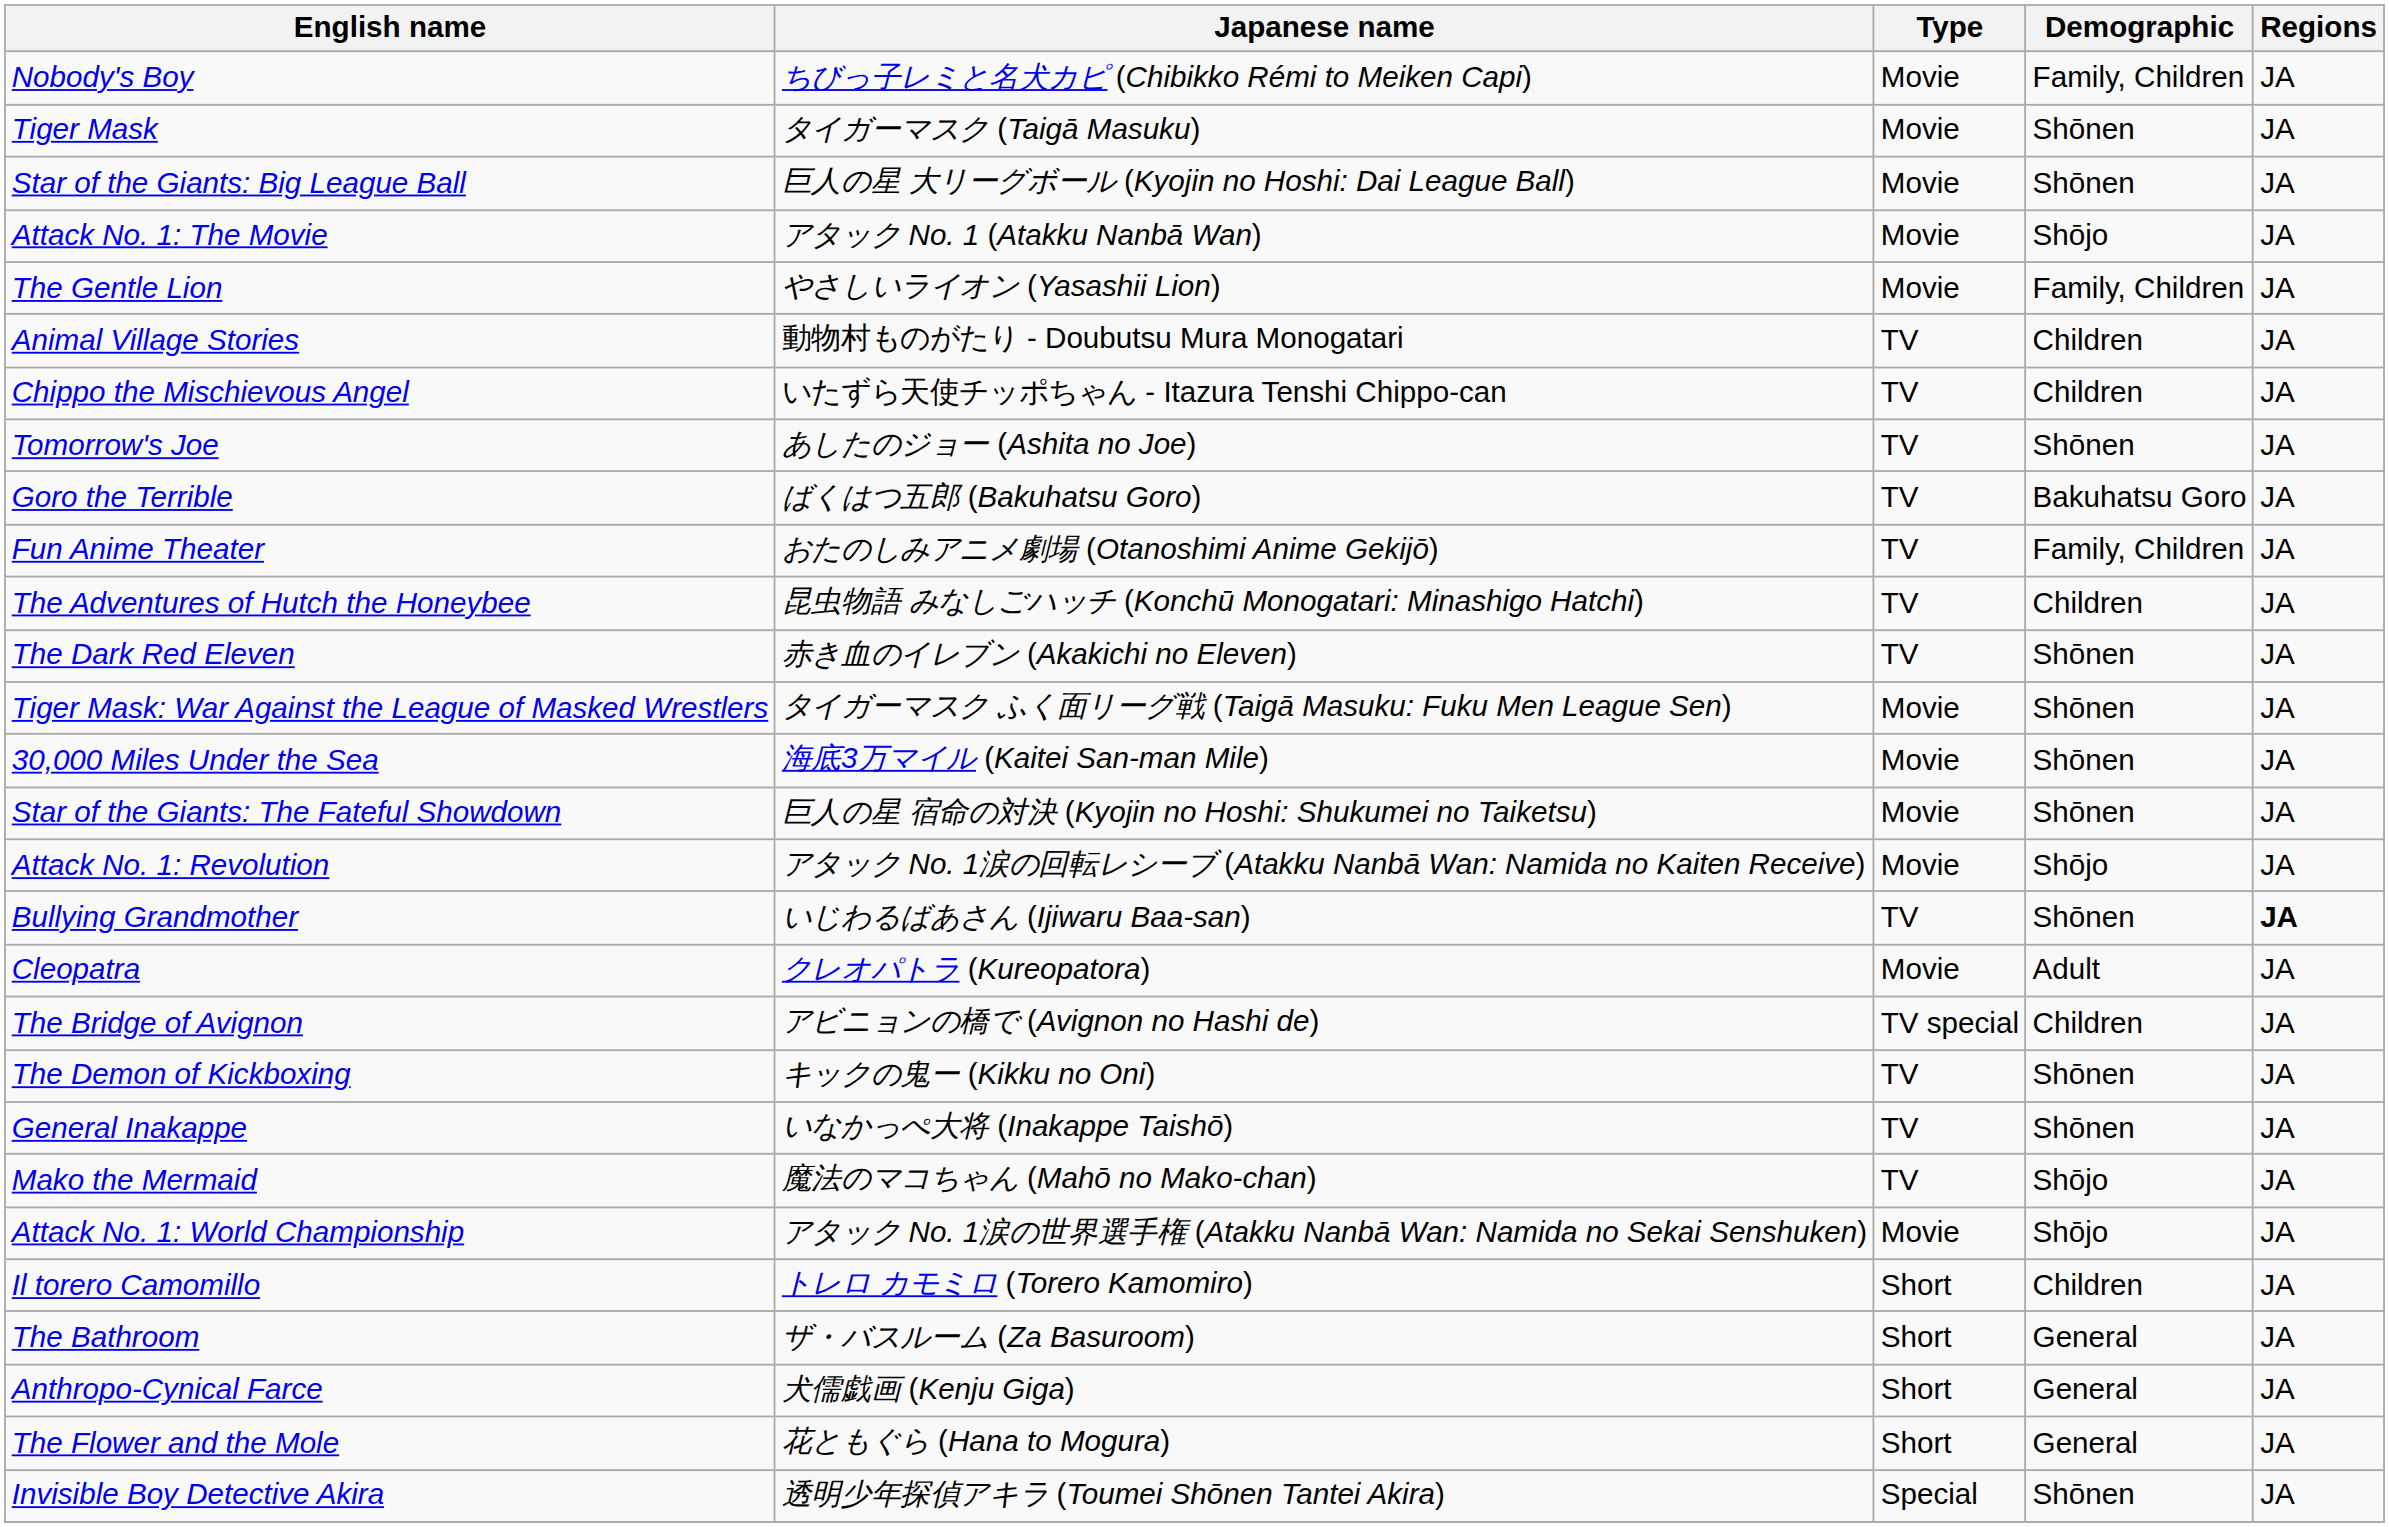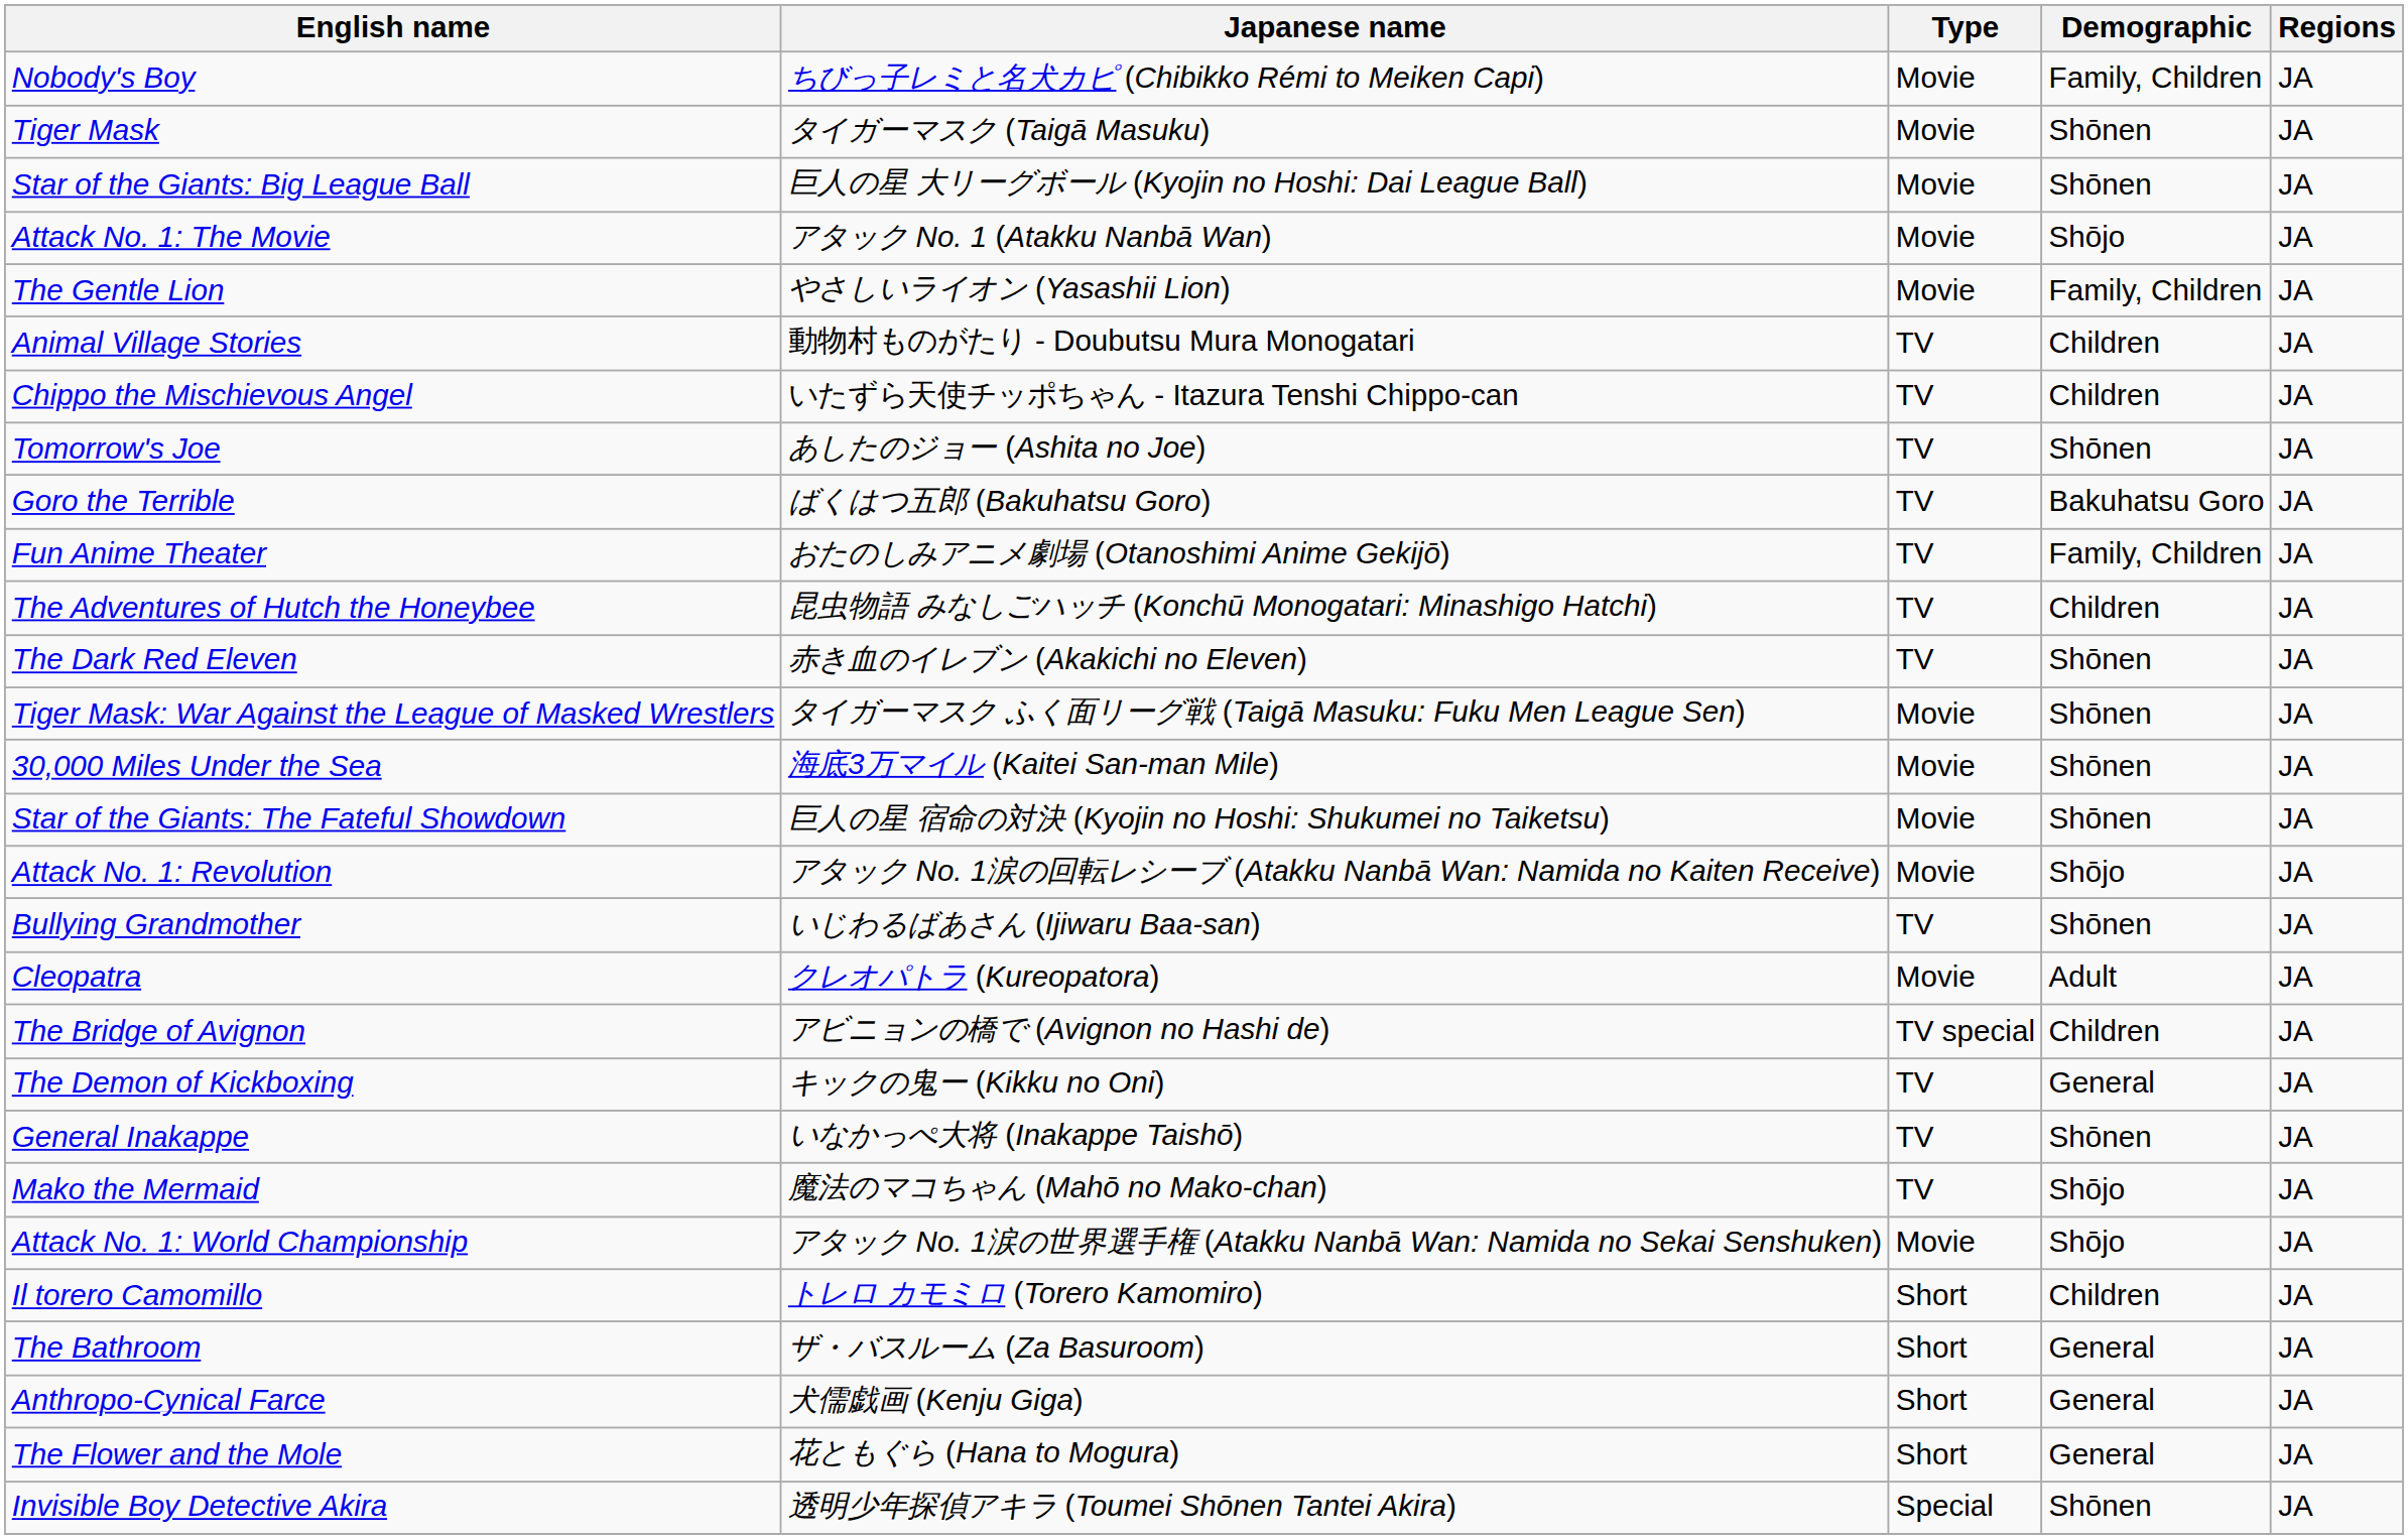Bullying Grandmother | Regions: bold -> normal
The Demon of Kickboxing | Demographic: Shōnen -> General
